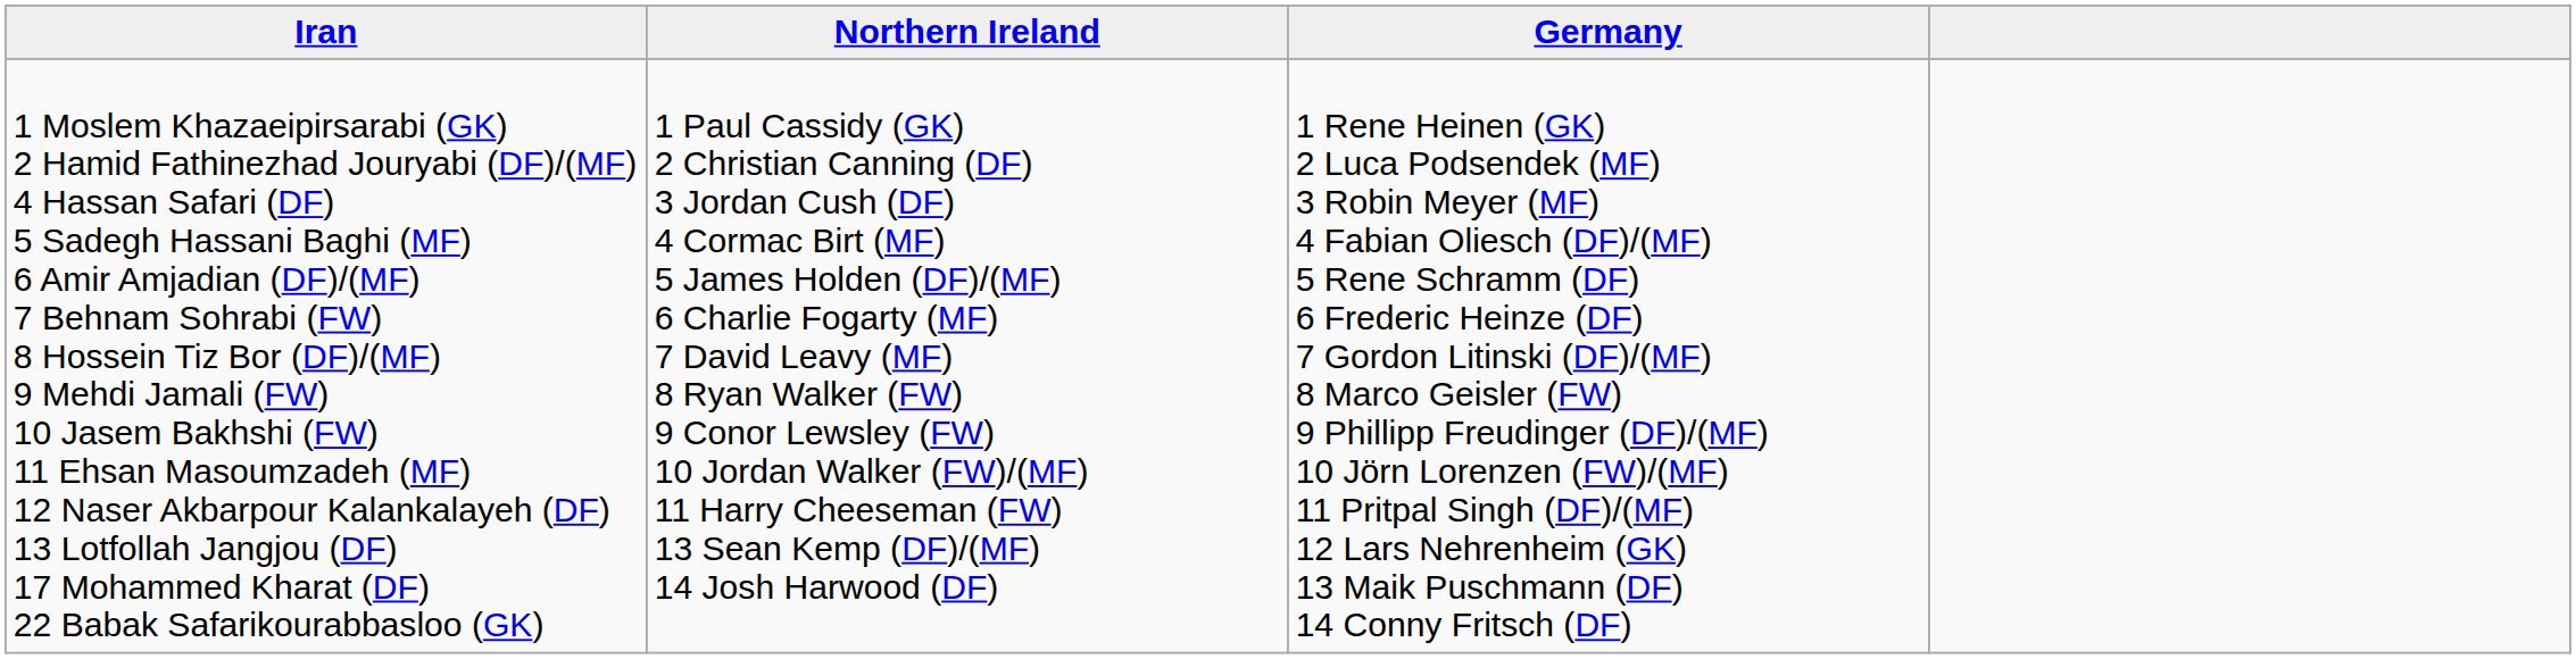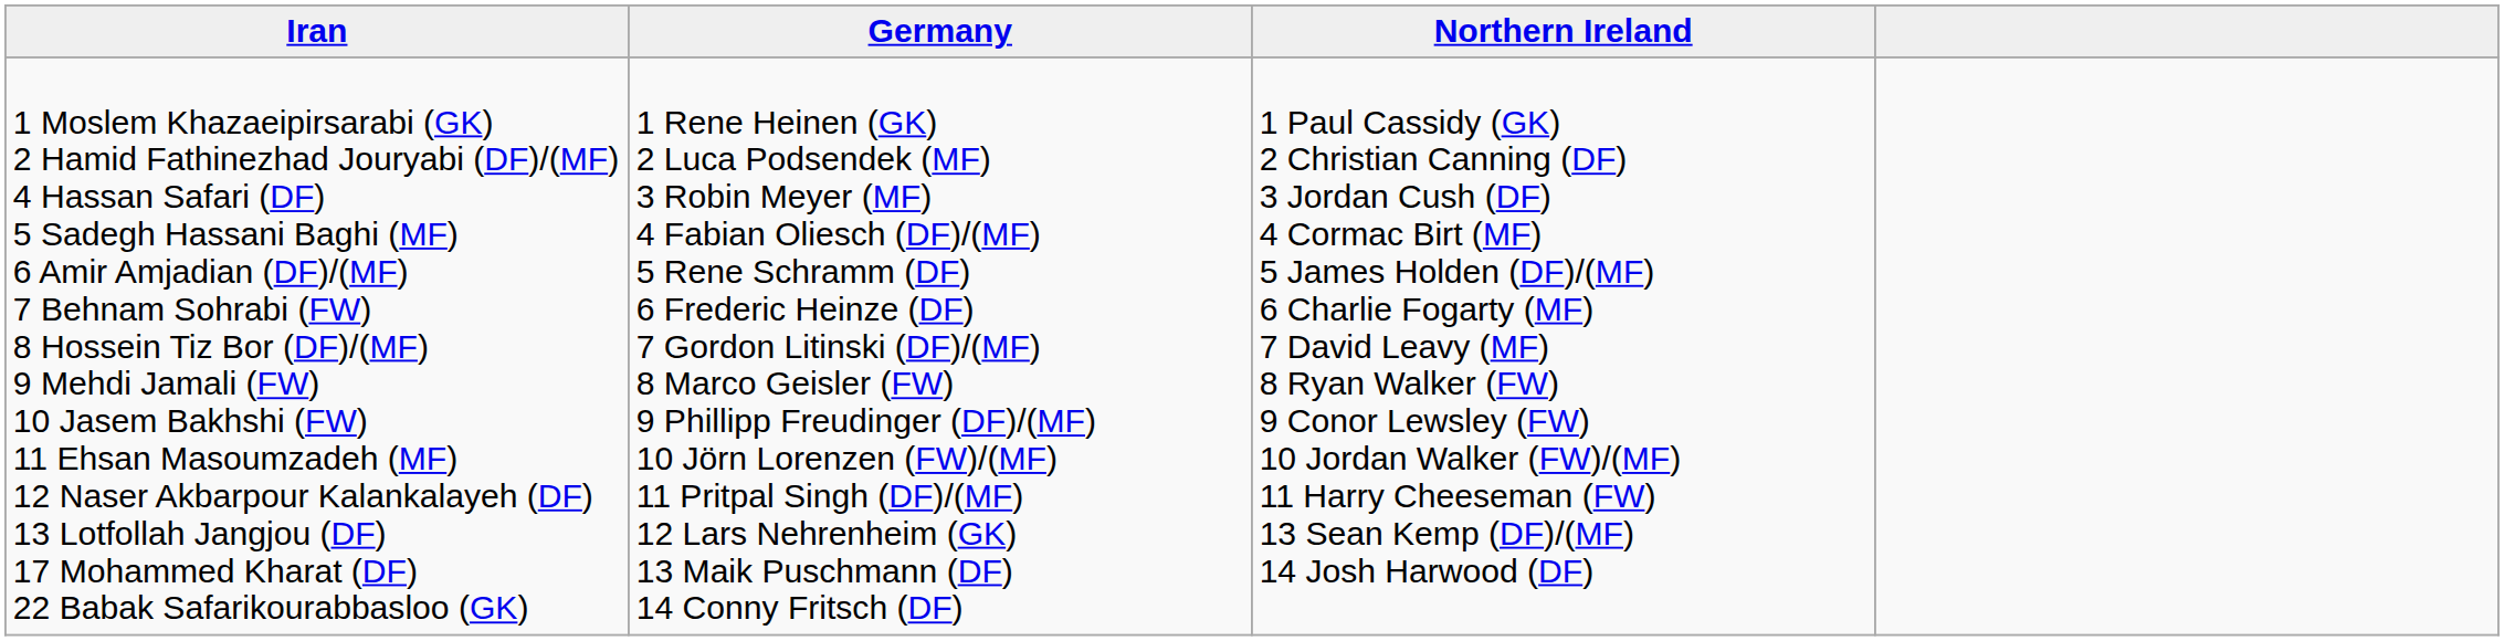columns swapped: Northern Ireland <-> Germany
